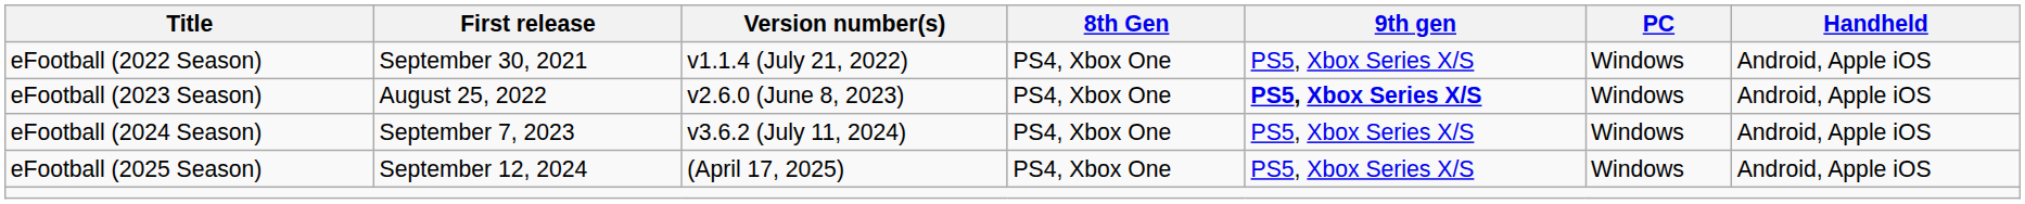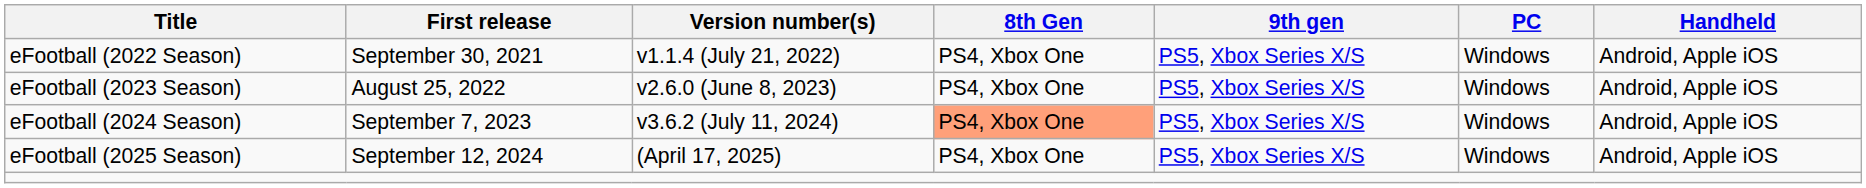eFootball (2023 Season) | 9th gen: bold -> normal
eFootball (2024 Season) | 8th Gen: no background -> lightsalmon background
